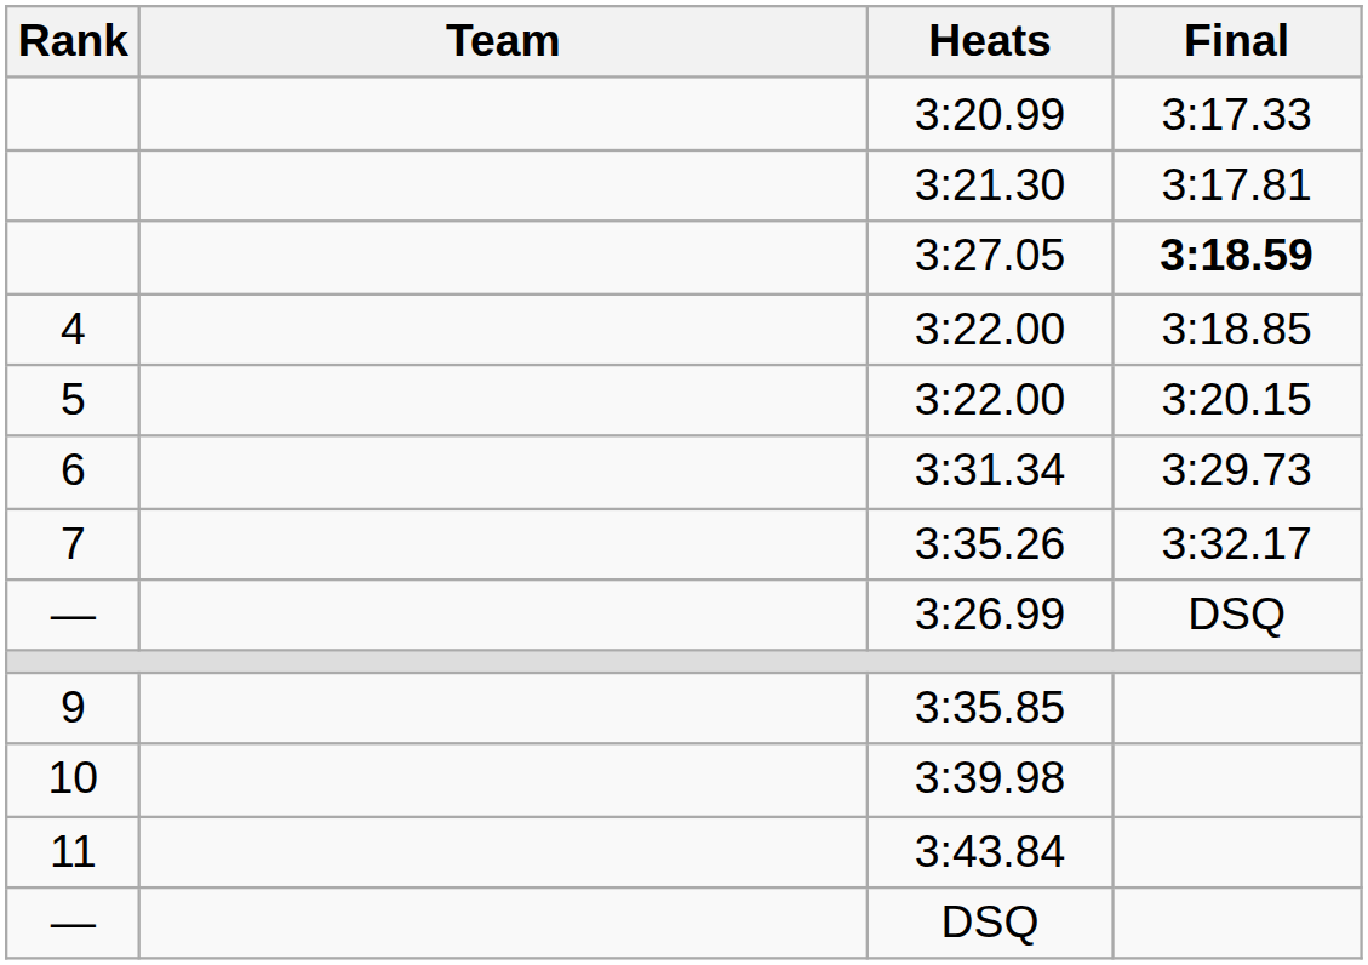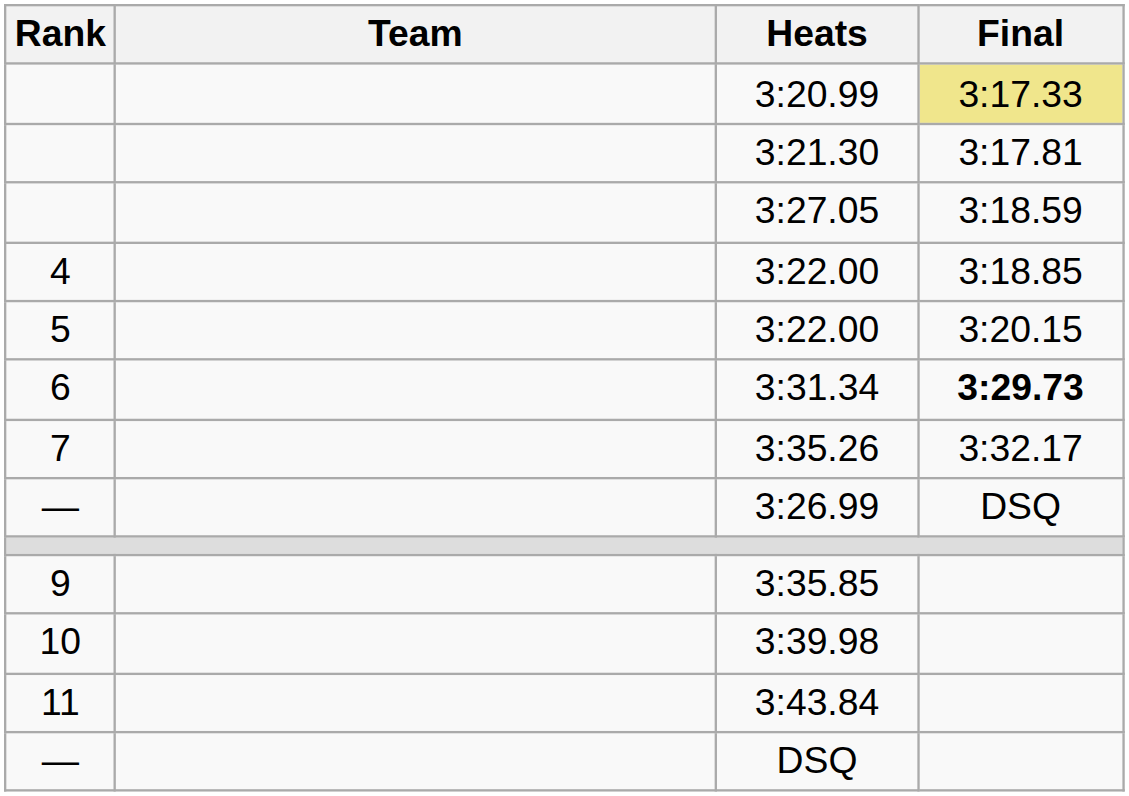3:20.99 | Final: no background -> khaki background
3:27.05 | Final: bold -> normal
3:31.34 | Final: normal -> bold
